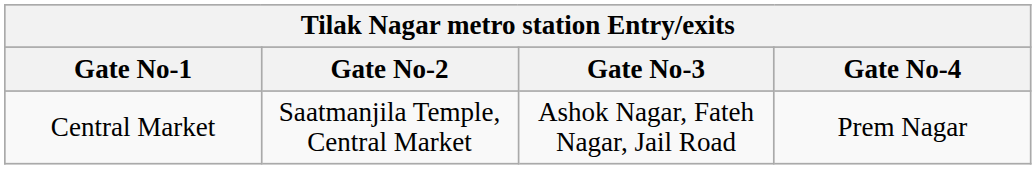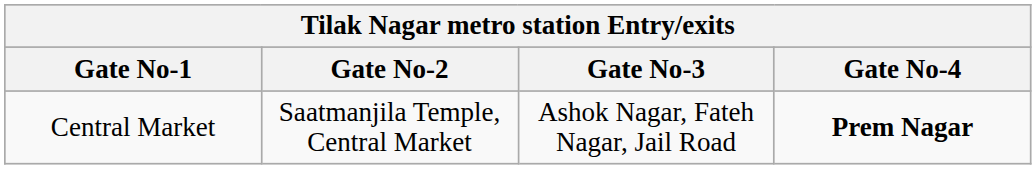Central Market | Gate No-4: normal -> bold
